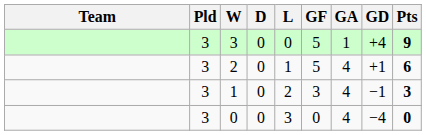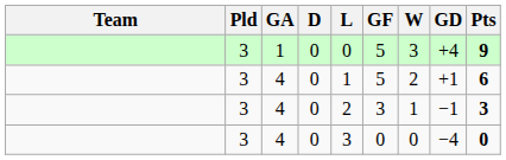columns swapped: W <-> GA
